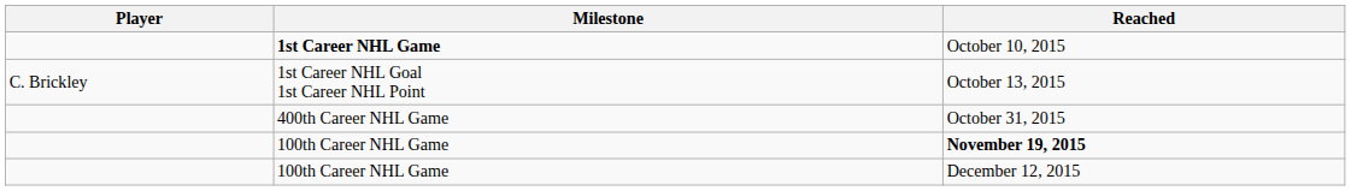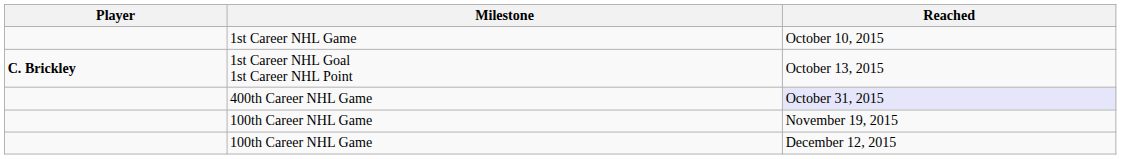row 2 | Milestone: bold -> normal
row 3 | Player: normal -> bold
row 4 | Reached: no background -> lavender background
row 5 | Reached: bold -> normal
